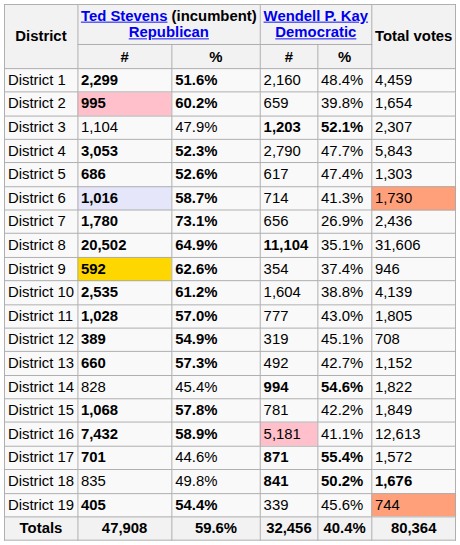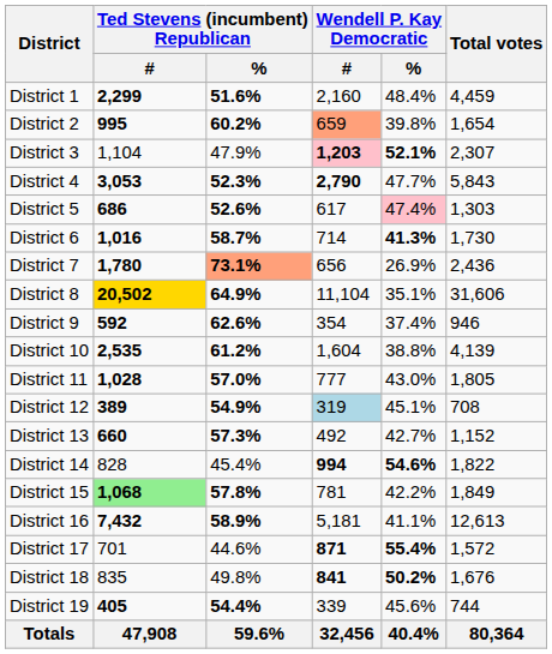District 2 | Ted Stevens (incumbent) Republican / #: pink background -> no background
District 2 | Wendell P. Kay Democratic / #: no background -> lightsalmon background
District 3 | Wendell P. Kay Democratic / #: no background -> pink background
District 4 | Wendell P. Kay Democratic / #: normal -> bold
District 5 | Wendell P. Kay Democratic / %: no background -> pink background
District 6 | Ted Stevens (incumbent) Republican / #: lavender background -> no background
District 6 | Wendell P. Kay Democratic / %: normal -> bold
District 6 | Total votes: lightsalmon background -> no background
District 7 | Ted Stevens (incumbent) Republican / %: no background -> lightsalmon background
District 8 | Ted Stevens (incumbent) Republican / #: no background -> gold background
District 8 | Wendell P. Kay Democratic / #: bold -> normal
District 9 | Ted Stevens (incumbent) Republican / #: gold background -> no background
District 12 | Wendell P. Kay Democratic / #: no background -> lightblue background
District 15 | Ted Stevens (incumbent) Republican / #: no background -> lightgreen background
District 16 | Wendell P. Kay Democratic / #: pink background -> no background
District 17 | Ted Stevens (incumbent) Republican / #: bold -> normal
District 18 | Total votes: bold -> normal
District 19 | Total votes: lightsalmon background -> no background
